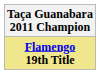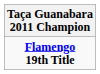row 2 | column 1: khaki background -> no background
